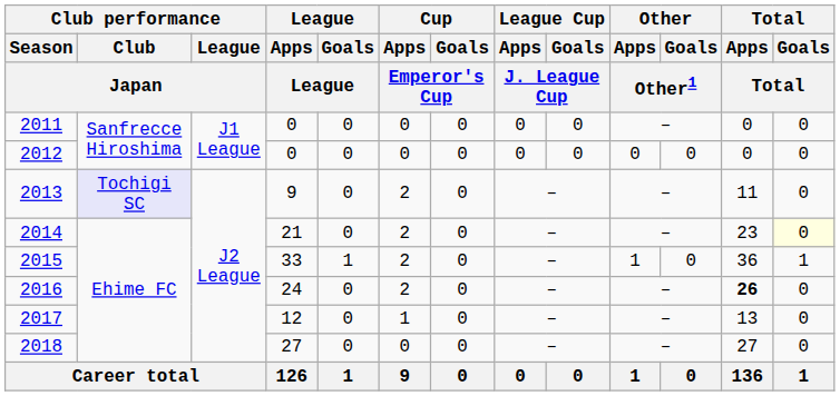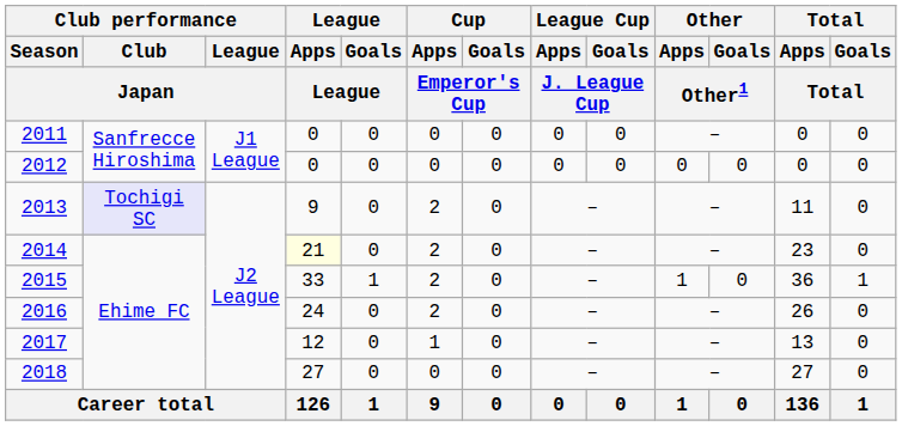2014 | League / Apps / League: no background -> lightyellow background
2014 | Total / Goals / Total: lightyellow background -> no background
2016 | Total / Apps / Total: bold -> normal
